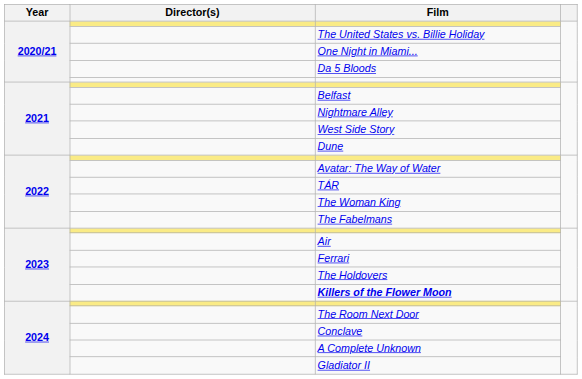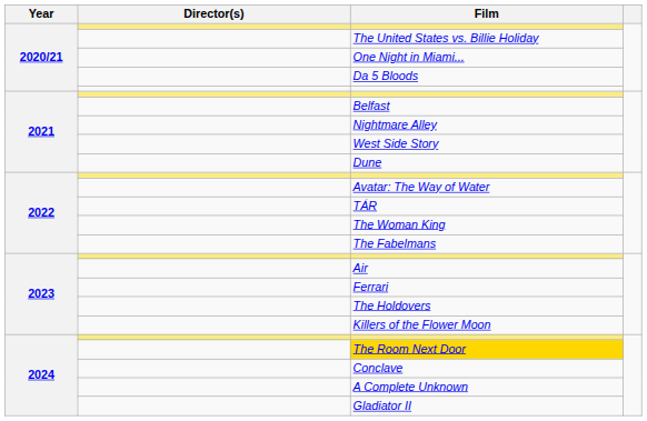Killers of the Flower Moon | Film: bold -> normal
The Room Next Door | Film: no background -> gold background
